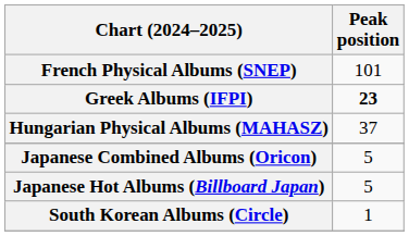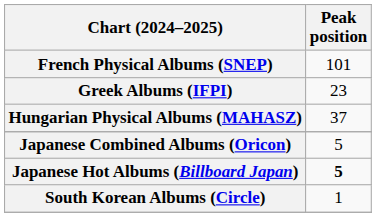Greek Albums (IFPI) | Peak position: bold -> normal
Japanese Hot Albums (Billboard Japan) | Peak position: normal -> bold
